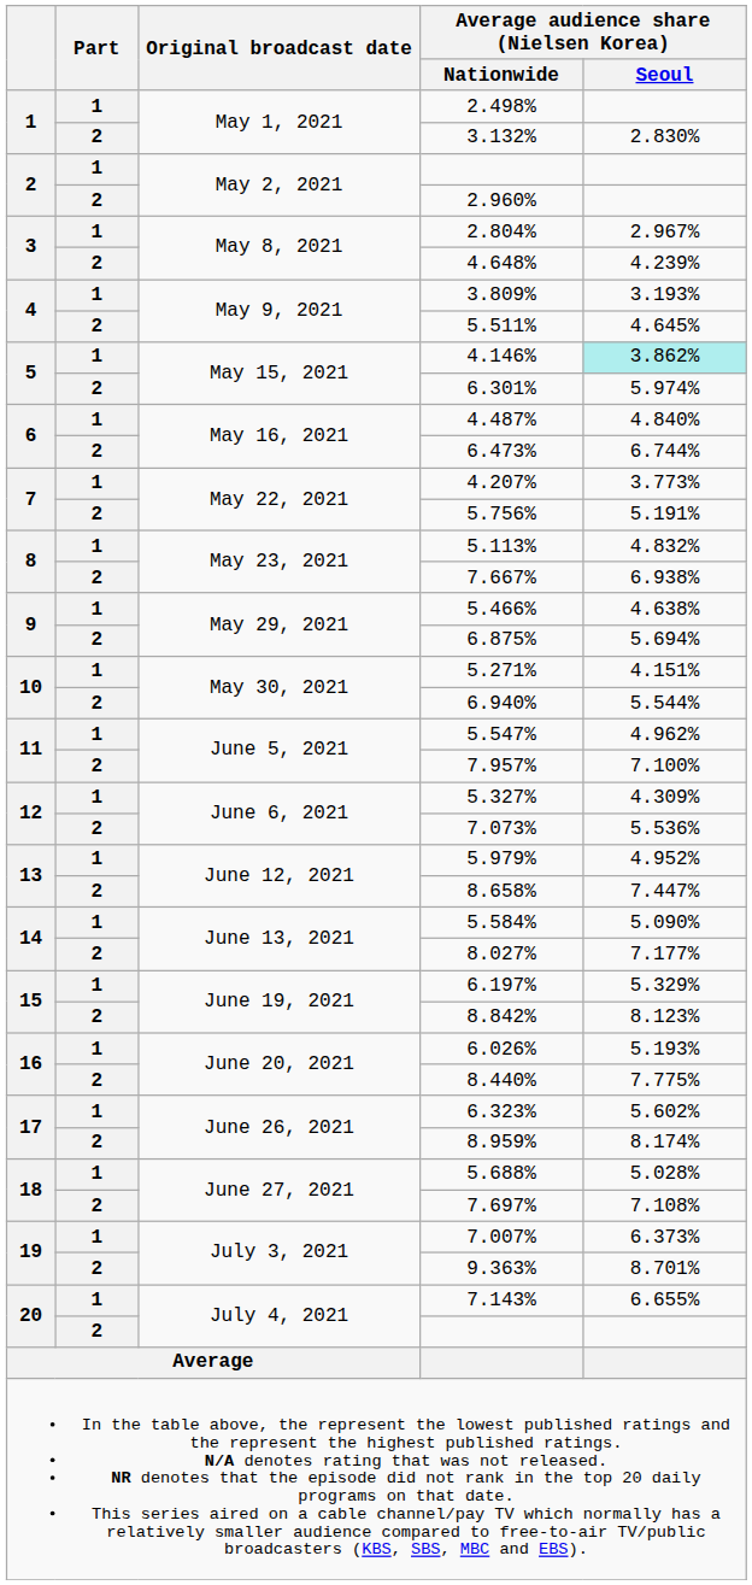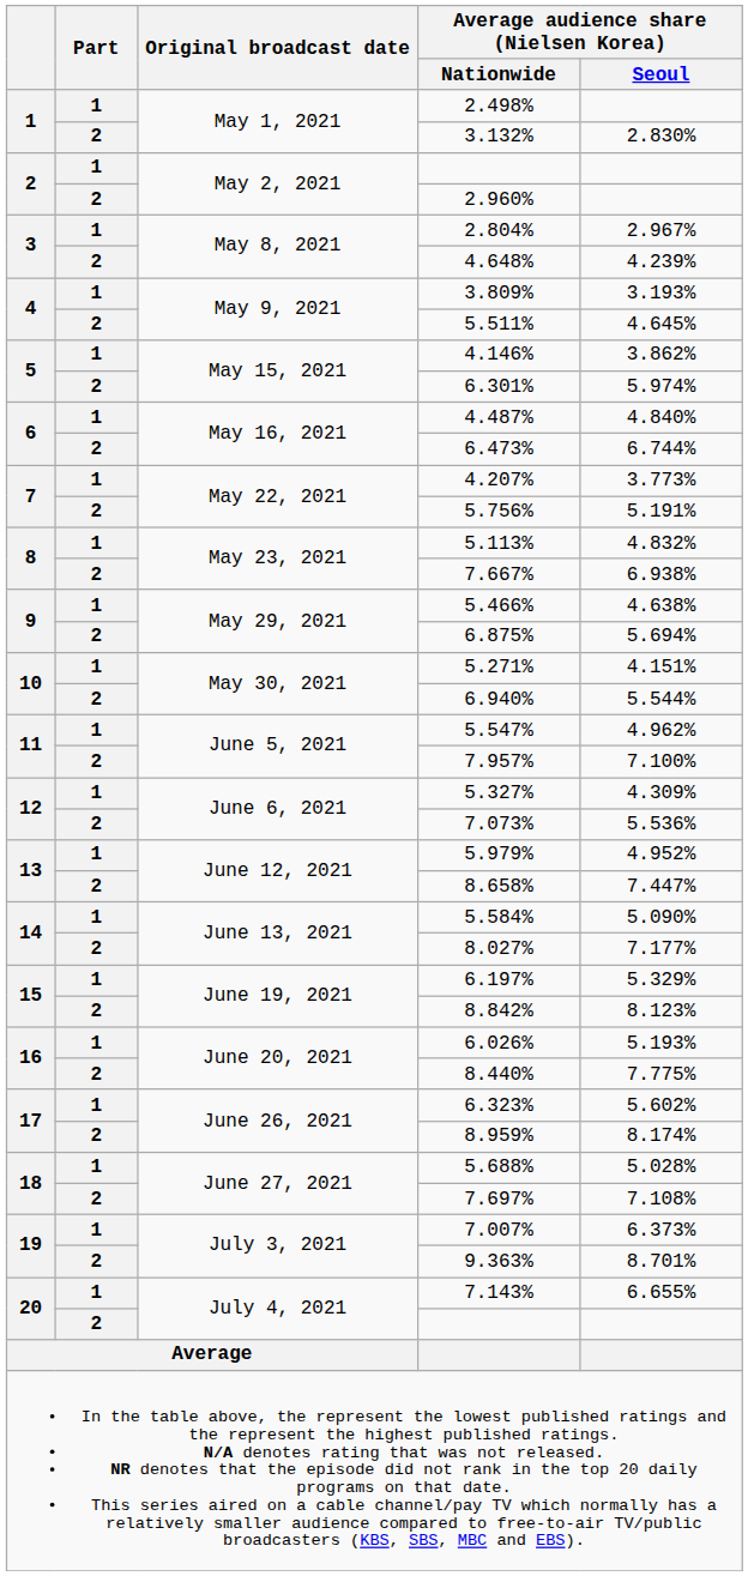4.146% | Average audience share (Nielsen Korea) / Seoul: paleturquoise background -> no background
